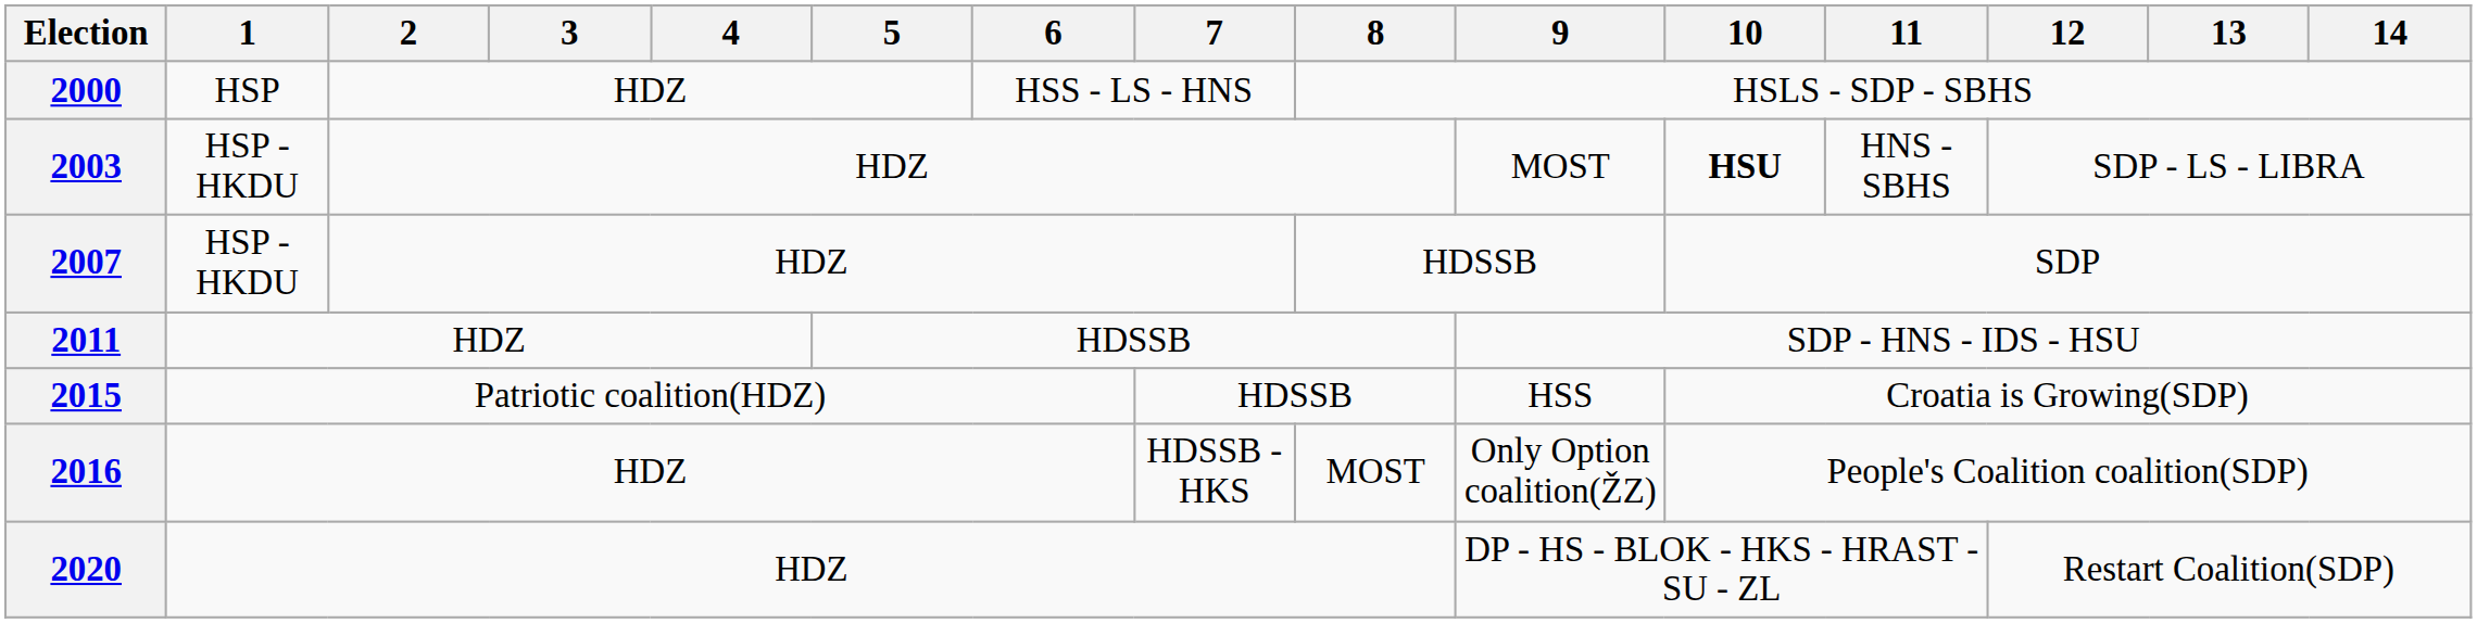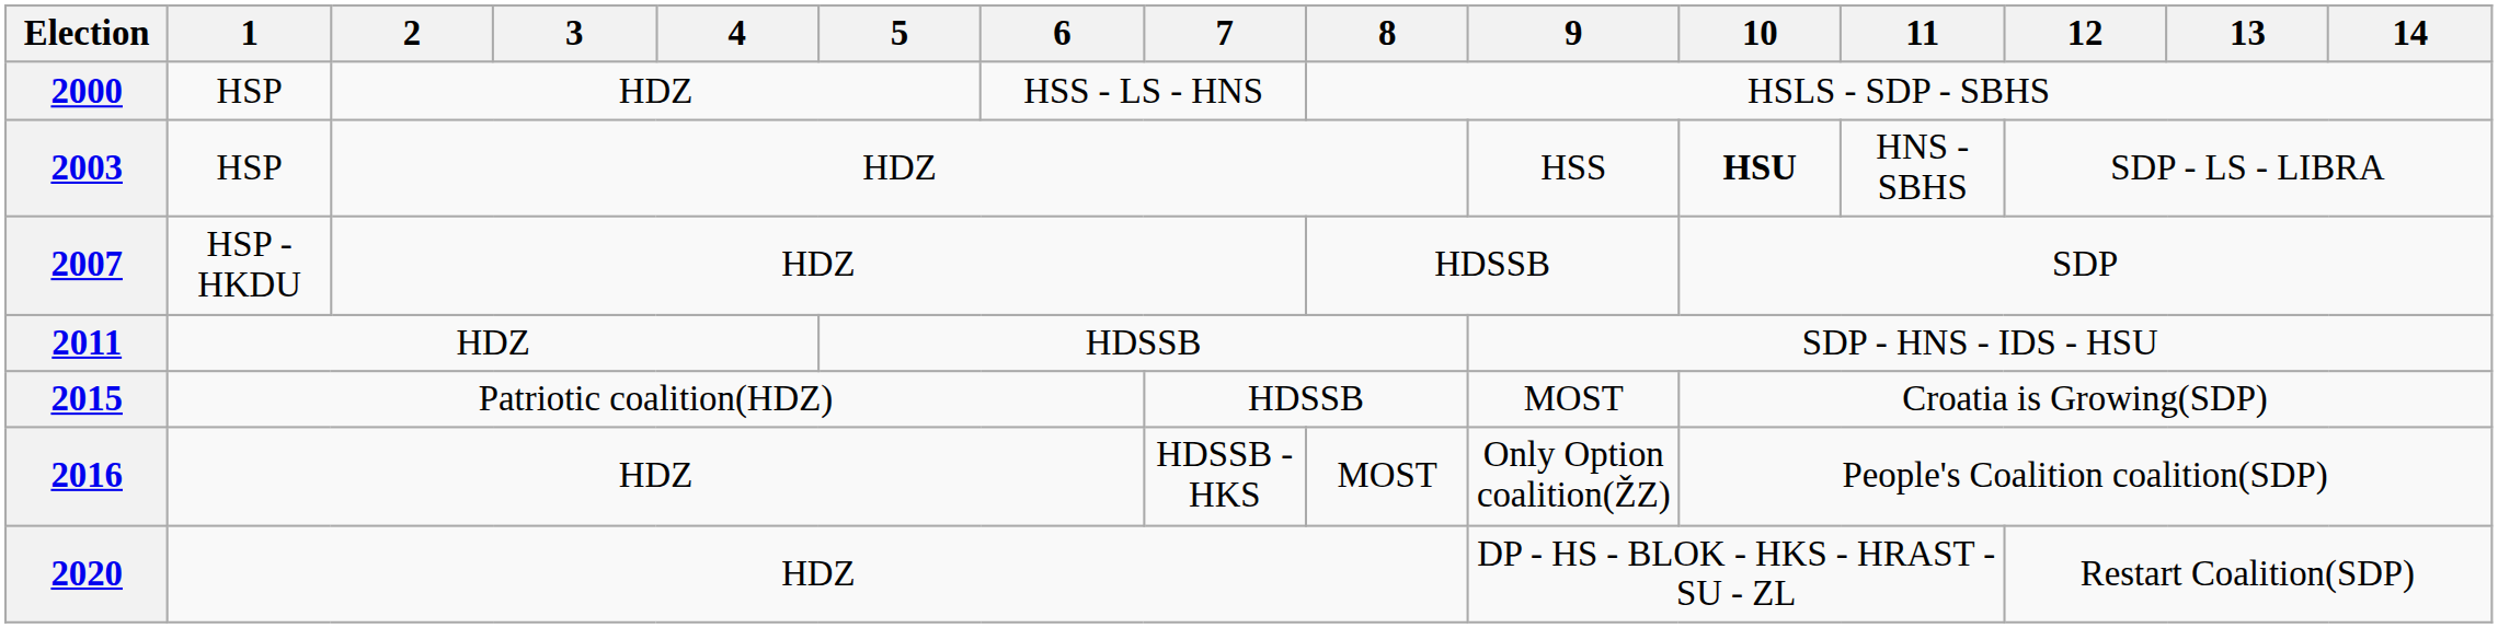2003 | 1: HSP - HKDU -> HSP
2003 | 9: MOST -> HSS
2015 | 9: HSS -> MOST
